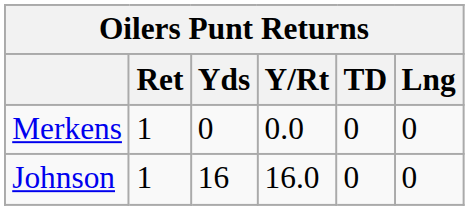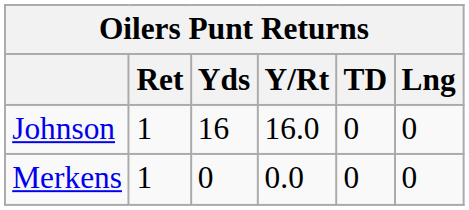rows swapped: Johnson <-> Merkens
